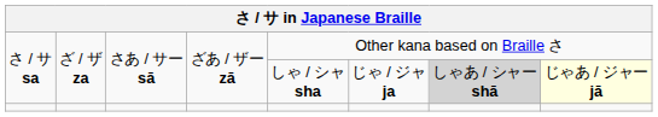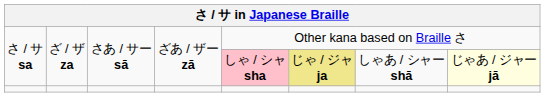row 3 | column 5: no background -> pink background
row 3 | column 6: no background -> khaki background
row 3 | column 7: lightgrey background -> no background
